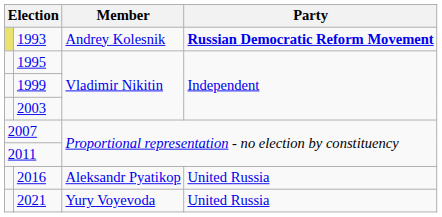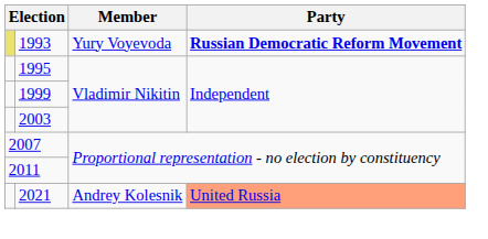1993 | Member: Andrey Kolesnik -> Yury Voyevoda
- row: 2016 | Aleksandr Pyatikop | United Russia
2021 | Member: Yury Voyevoda -> Andrey Kolesnik
2021 | Party: no background -> lightsalmon background
